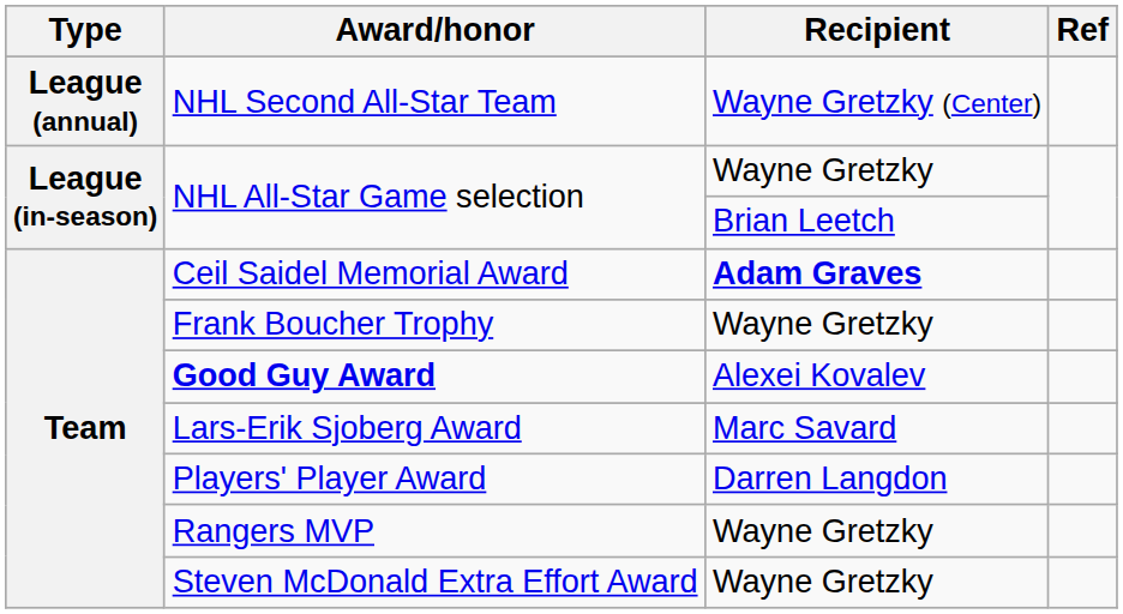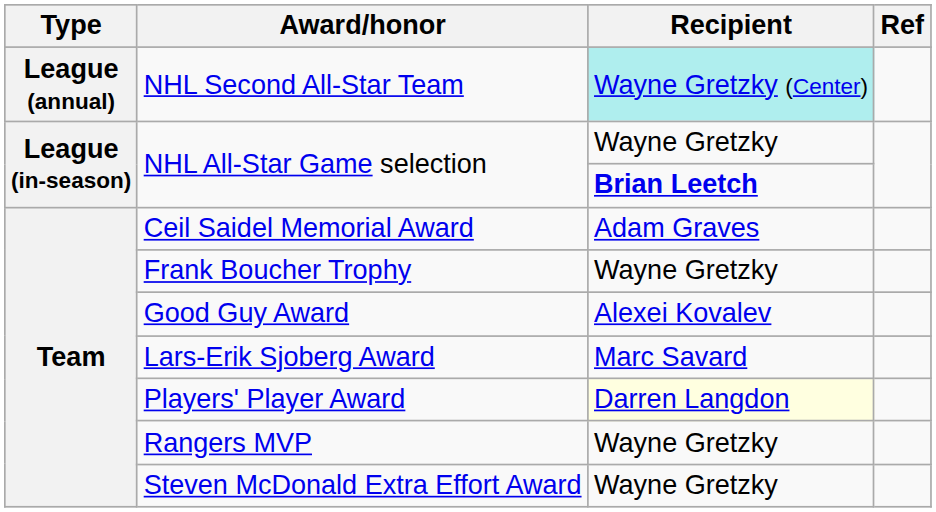NHL Second All-Star Team | Recipient: no background -> paleturquoise background
NHL All-Star Game selection / Brian Leetch | Recipient: normal -> bold
Ceil Saidel Memorial Award | Recipient: bold -> normal
Good Guy Award | Award/honor: bold -> normal
Players' Player Award | Recipient: no background -> lightyellow background
